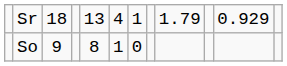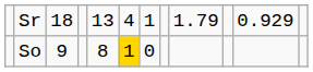So | column 6: no background -> gold background
